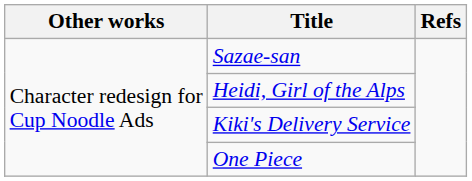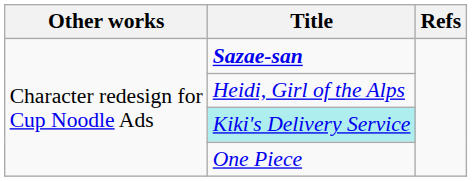Sazae-san | Title: normal -> bold
Kiki's Delivery Service | Title: no background -> paleturquoise background
